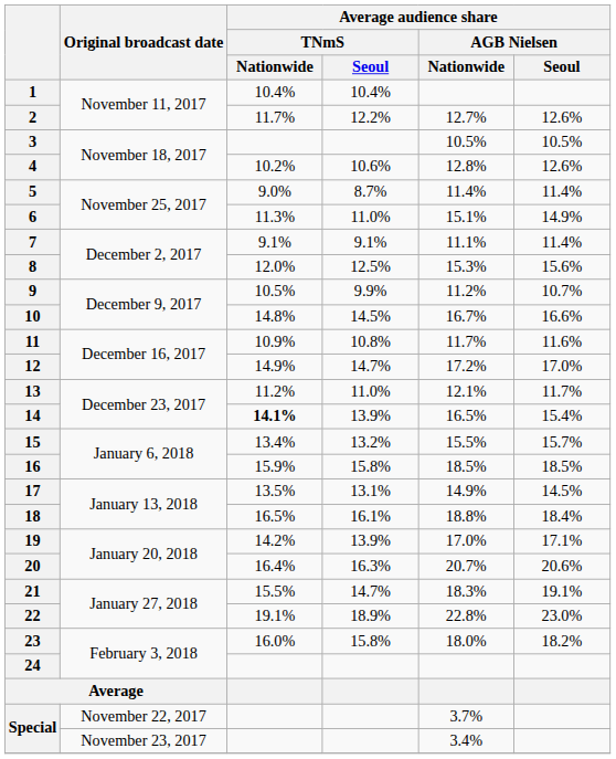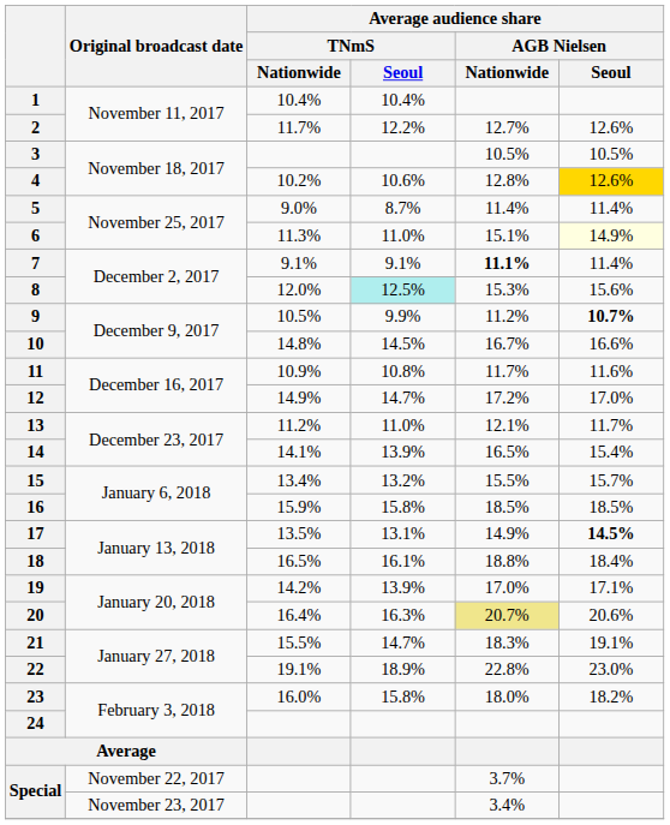4 | Average audience share / AGB Nielsen / Seoul: no background -> gold background
6 | Average audience share / AGB Nielsen / Seoul: no background -> lightyellow background
7 | Average audience share / AGB Nielsen / Nationwide: normal -> bold
8 | Average audience share / TNmS / Seoul: no background -> paleturquoise background
9 | Average audience share / AGB Nielsen / Seoul: normal -> bold
14 | Average audience share / TNmS / Nationwide: bold -> normal
17 | Average audience share / AGB Nielsen / Seoul: normal -> bold
20 | Average audience share / AGB Nielsen / Nationwide: no background -> khaki background
